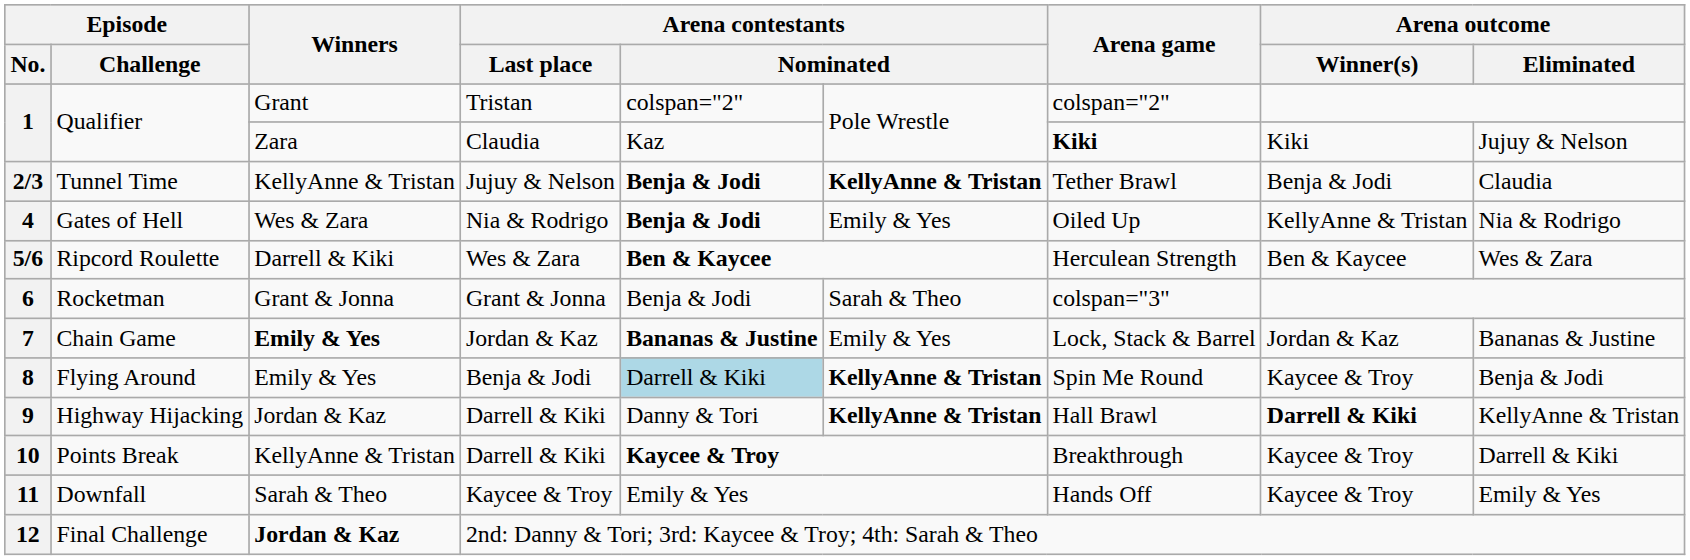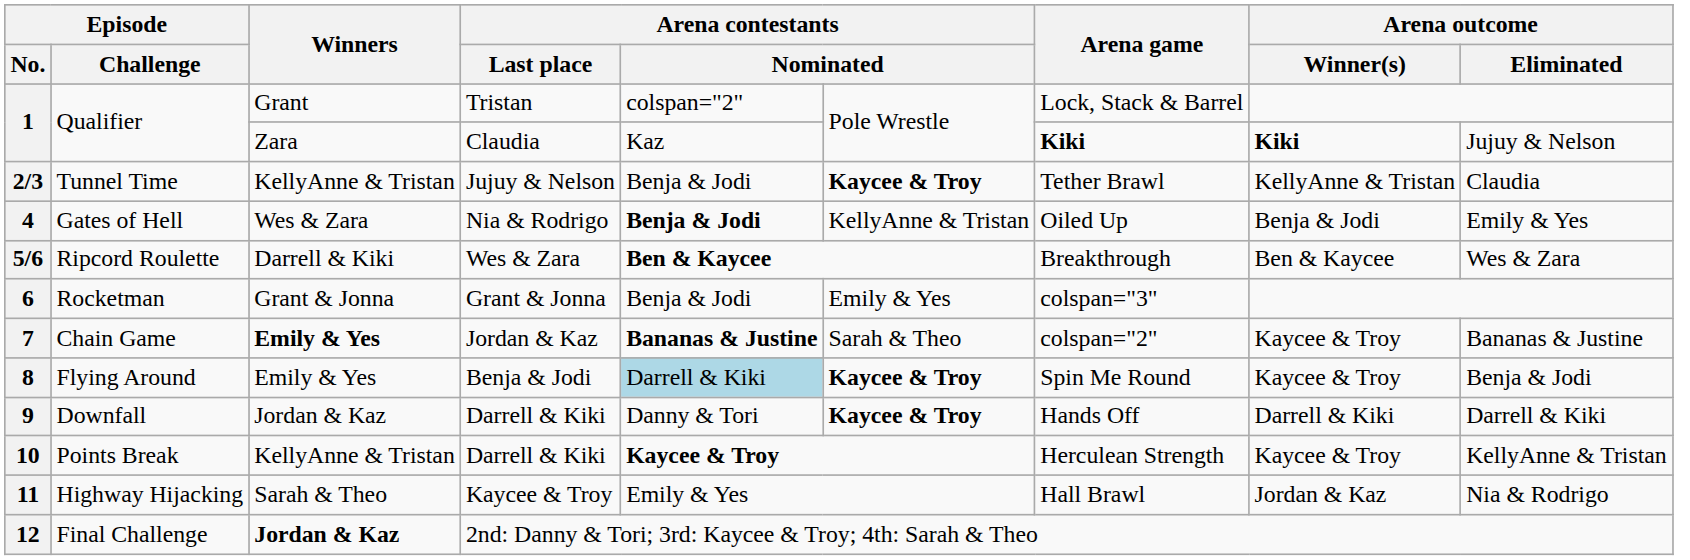1 / Tristan | Arena game: colspan="2" -> Lock, Stack & Barrel
1 / Claudia | Arena outcome / Winner(s): normal -> bold
2/3 | column 5: bold -> normal
2/3 | column 6: KellyAnne & Tristan -> Kaycee & Troy
2/3 | Arena outcome / Winner(s): Benja & Jodi -> KellyAnne & Tristan
4 | column 6: Emily & Yes -> KellyAnne & Tristan
4 | Arena outcome / Winner(s): KellyAnne & Tristan -> Benja & Jodi
4 | Arena outcome / Eliminated: Nia & Rodrigo -> Emily & Yes
5/6 | Arena game: Herculean Strength -> Breakthrough
6 | column 6: Sarah & Theo -> Emily & Yes
7 | column 6: Emily & Yes -> Sarah & Theo
7 | Arena game: Lock, Stack & Barrel -> colspan="2"
7 | Arena outcome / Winner(s): Jordan & Kaz -> Kaycee & Troy
8 | column 6: KellyAnne & Tristan -> Kaycee & Troy
9 | Episode / Challenge: Highway Hijacking -> Downfall
9 | column 6: KellyAnne & Tristan -> Kaycee & Troy
9 | Arena game: Hall Brawl -> Hands Off
9 | Arena outcome / Winner(s): bold -> normal
9 | Arena outcome / Eliminated: KellyAnne & Tristan -> Darrell & Kiki
10 | Arena game: Breakthrough -> Herculean Strength
10 | Arena outcome / Eliminated: Darrell & Kiki -> KellyAnne & Tristan
11 | Episode / Challenge: Downfall -> Highway Hijacking
11 | Arena game: Hands Off -> Hall Brawl
11 | Arena outcome / Winner(s): Kaycee & Troy -> Jordan & Kaz
11 | Arena outcome / Eliminated: Emily & Yes -> Nia & Rodrigo
